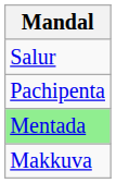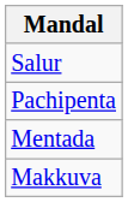row 4 | column 1: lightgreen background -> no background
